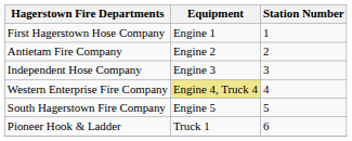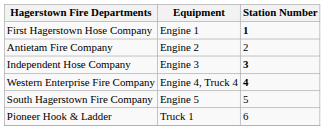First Hagerstown Hose Company | Station Number: normal -> bold
Independent Hose Company | Station Number: normal -> bold
Western Enterprise Fire Company | Equipment: khaki background -> no background
Western Enterprise Fire Company | Station Number: normal -> bold
